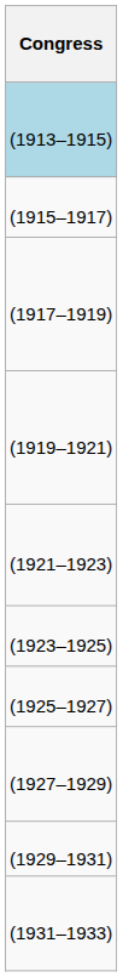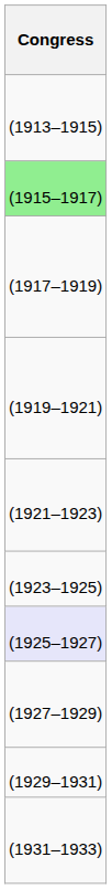row 2 | column 1: lightblue background -> no background
row 3 | column 1: no background -> lightgreen background
row 8 | column 1: no background -> lavender background
